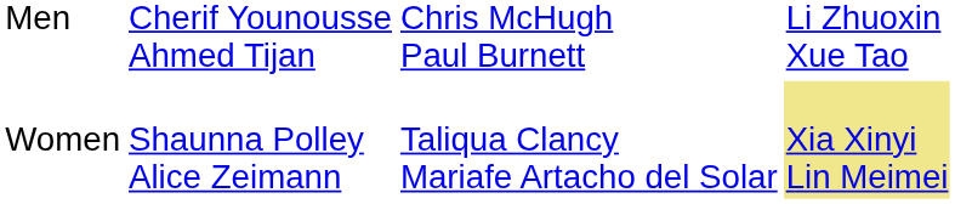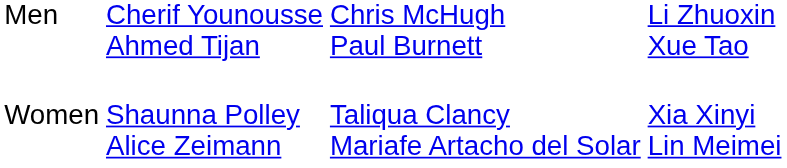Women | column 4: khaki background -> no background
